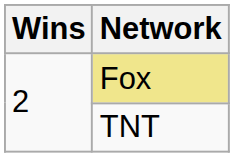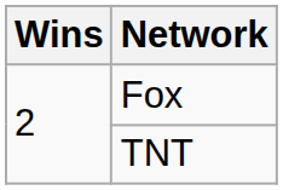Fox | Network: khaki background -> no background
